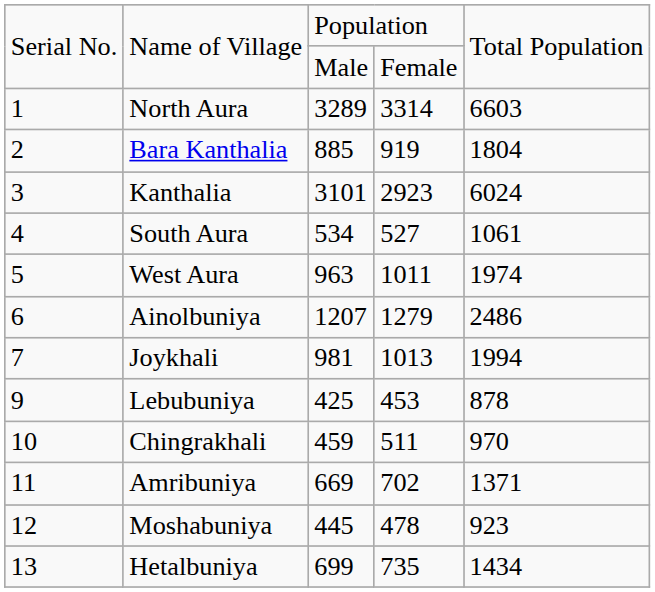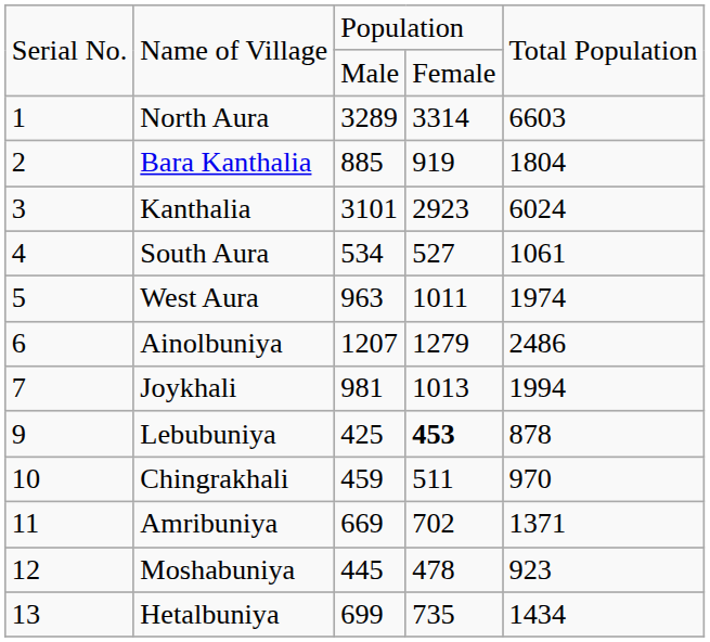Lebubuniya | column 4: normal -> bold
